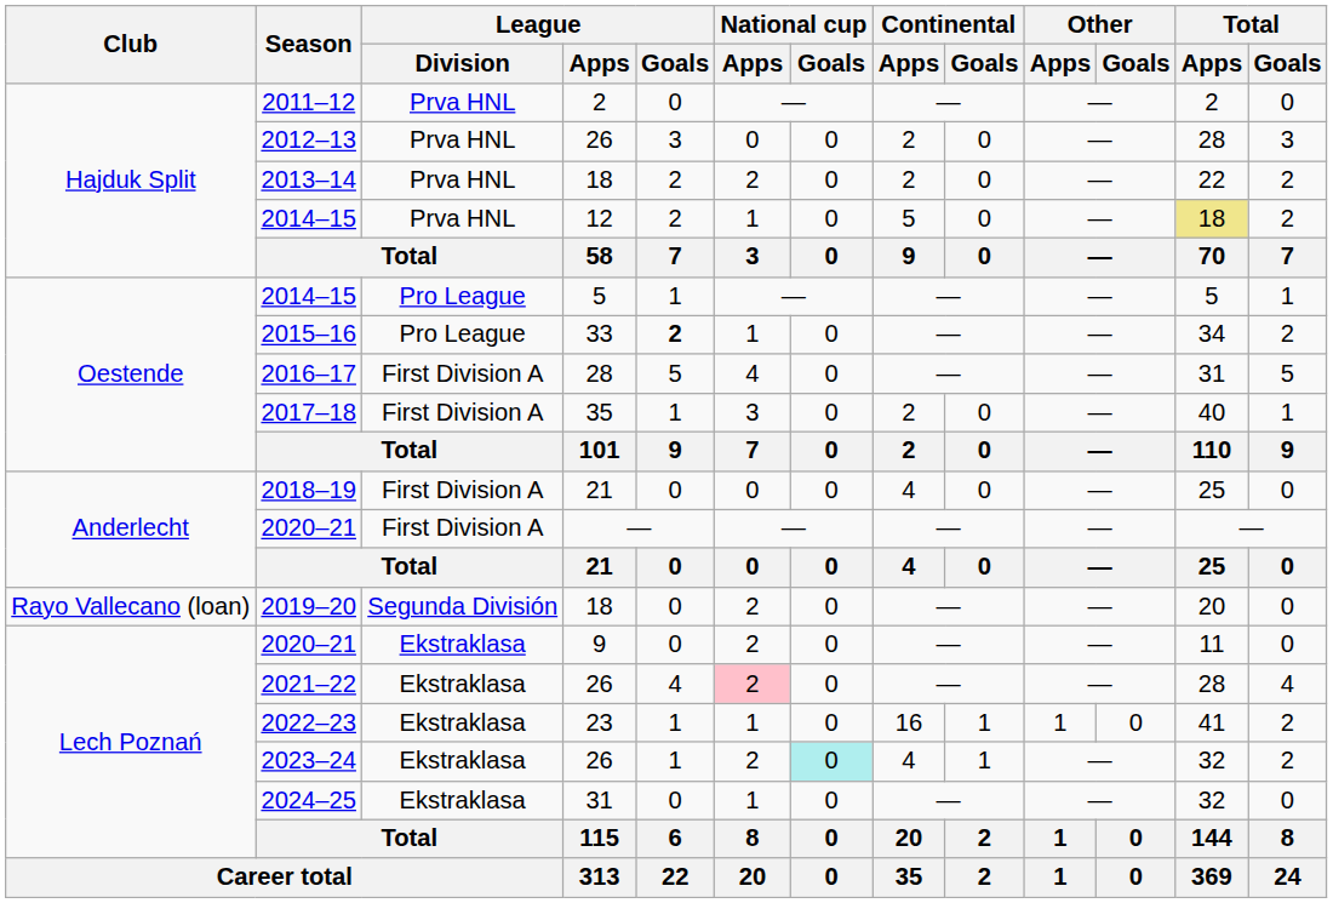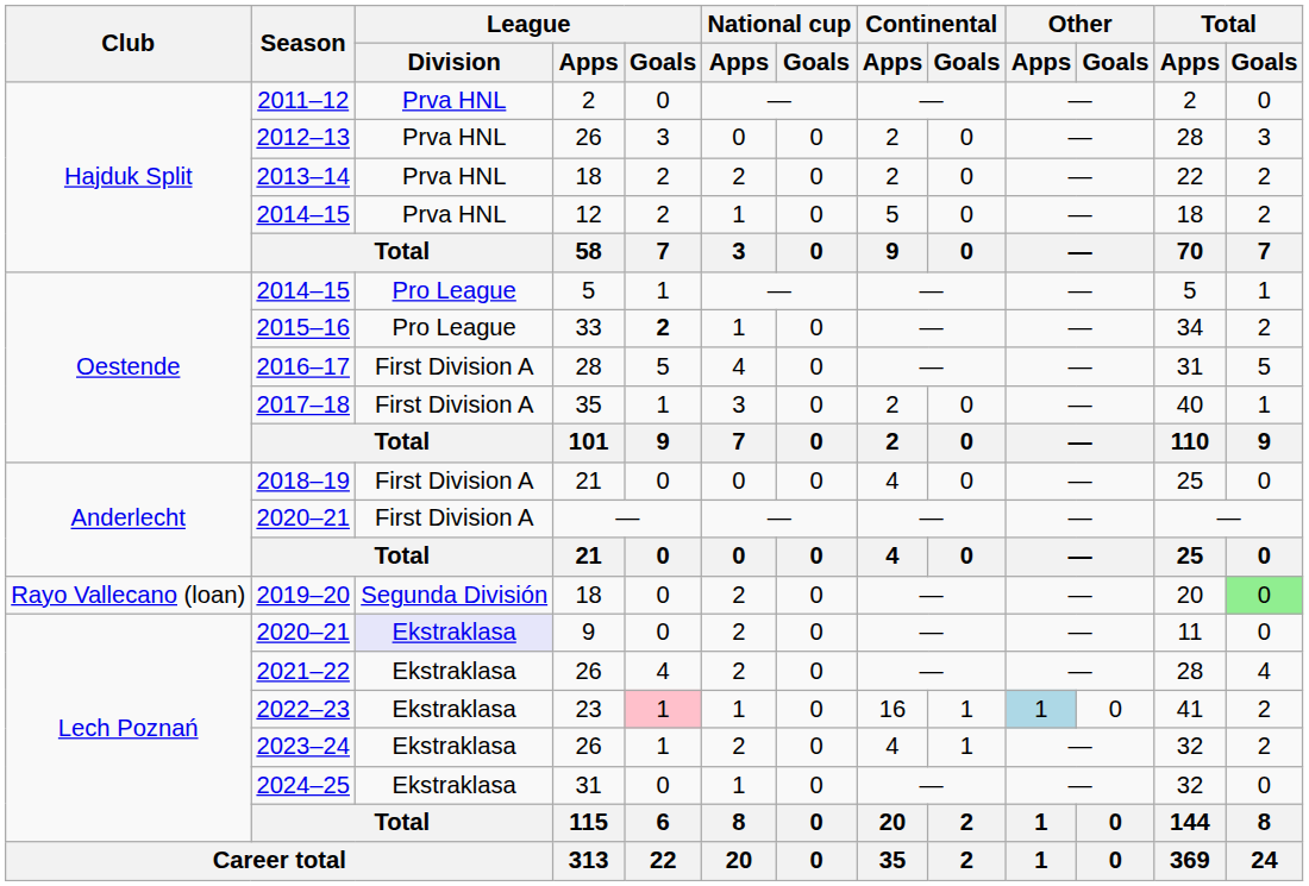2014–15 / 12 | Total / Apps: khaki background -> no background
2019–20 | Total / Goals: no background -> lightgreen background
2020–21 / 9 | League / Division: no background -> lavender background
2021–22 | National cup / Apps: pink background -> no background
2022–23 | League / Goals: no background -> pink background
2022–23 | Other / Apps: no background -> lightblue background
2023–24 | National cup / Goals: paleturquoise background -> no background
